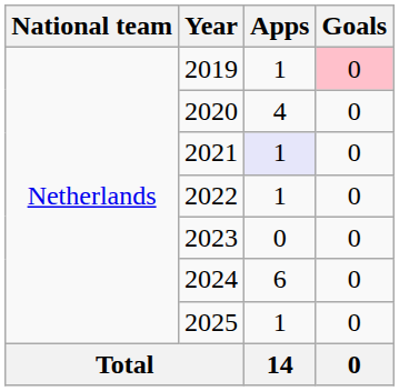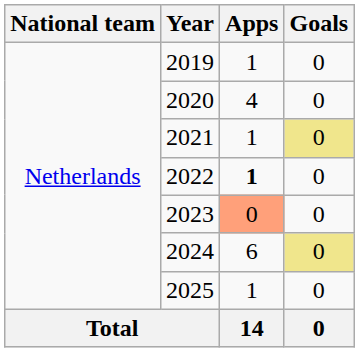2019 | Goals: pink background -> no background
2021 | Apps: lavender background -> no background
2021 | Goals: no background -> khaki background
2022 | Apps: normal -> bold
2023 | Apps: no background -> lightsalmon background
2024 | Goals: no background -> khaki background
